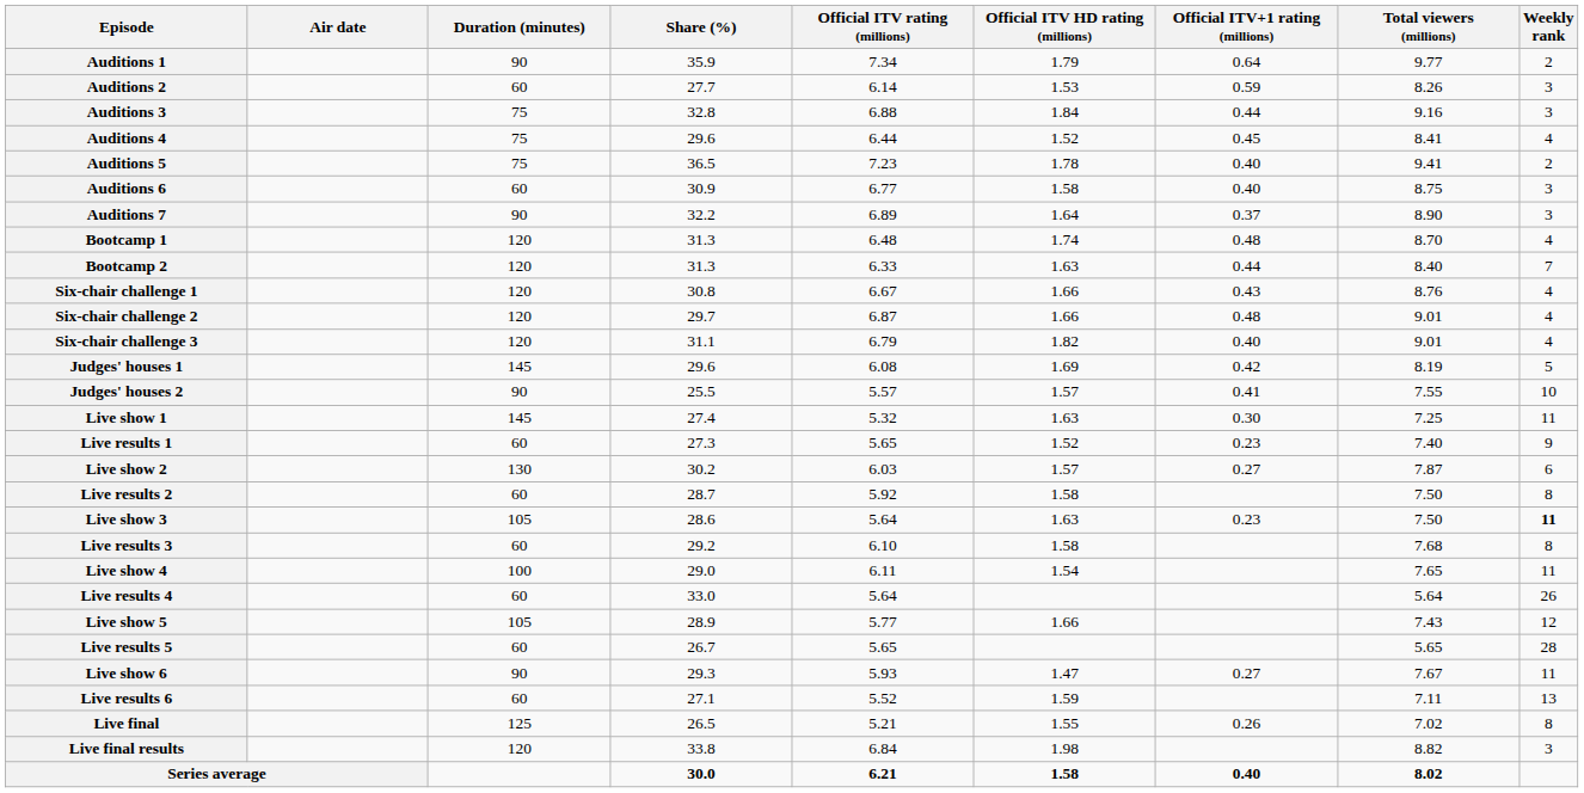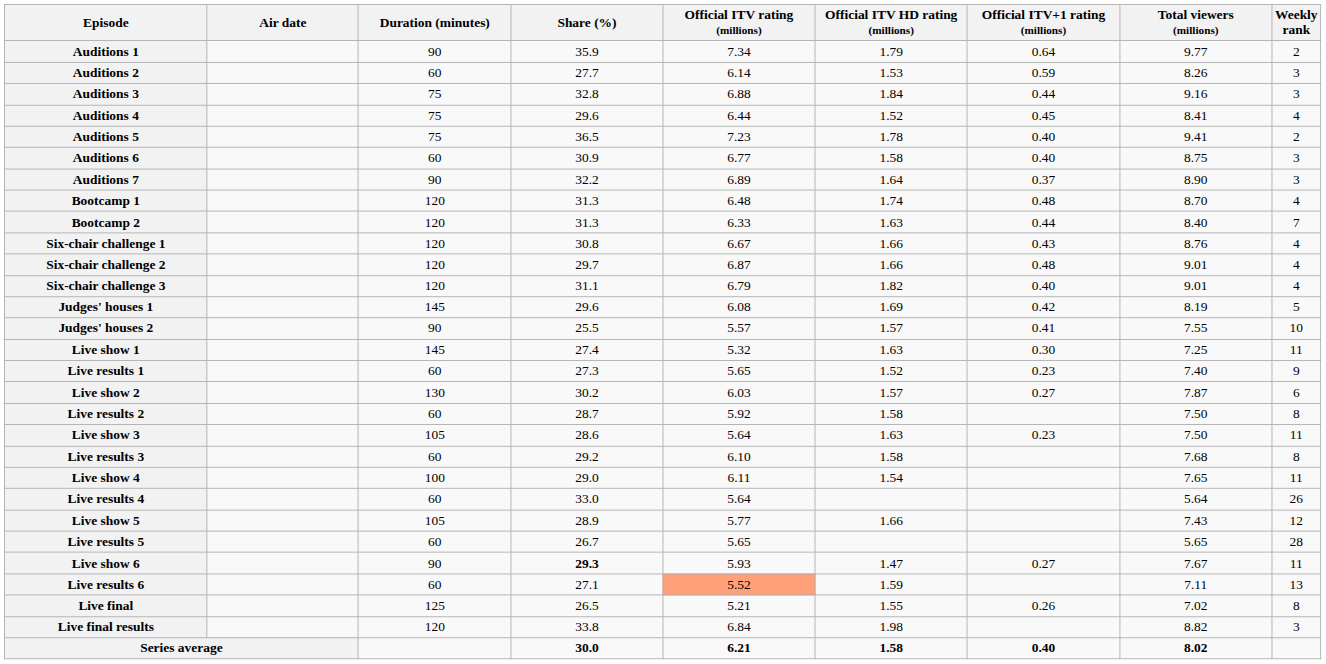Live show 3 | Weekly rank: bold -> normal
Live show 6 | Share (%): normal -> bold
Live results 6 | Official ITV rating (millions): no background -> lightsalmon background
